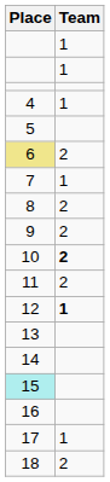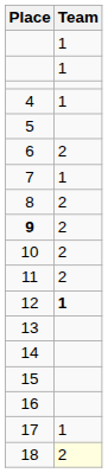row 7 | Place: khaki background -> no background
row 10 | Place: normal -> bold
row 11 | Team: bold -> normal
row 16 | Place: paleturquoise background -> no background
row 19 | Team: no background -> lightyellow background
